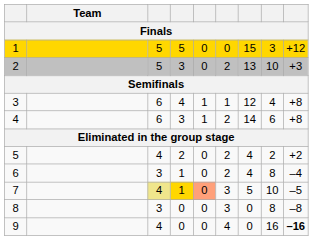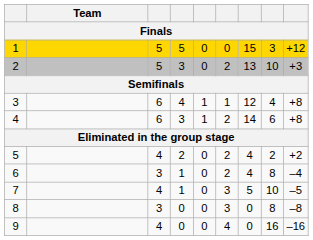7 | column 3: khaki background -> no background
7 | column 4: gold background -> no background
7 | column 5: lightsalmon background -> no background
9 | column 9: bold -> normal
